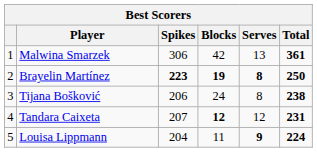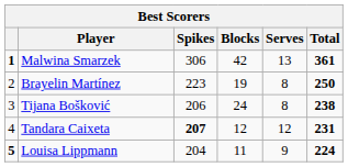Malwina Smarzek | column 1: normal -> bold
Brayelin Martínez | Spikes: bold -> normal
Brayelin Martínez | Blocks: bold -> normal
Brayelin Martínez | Serves: bold -> normal
Tandara Caixeta | Spikes: normal -> bold
Tandara Caixeta | Blocks: bold -> normal
Louisa Lippmann | column 1: normal -> bold
Louisa Lippmann | Serves: bold -> normal
